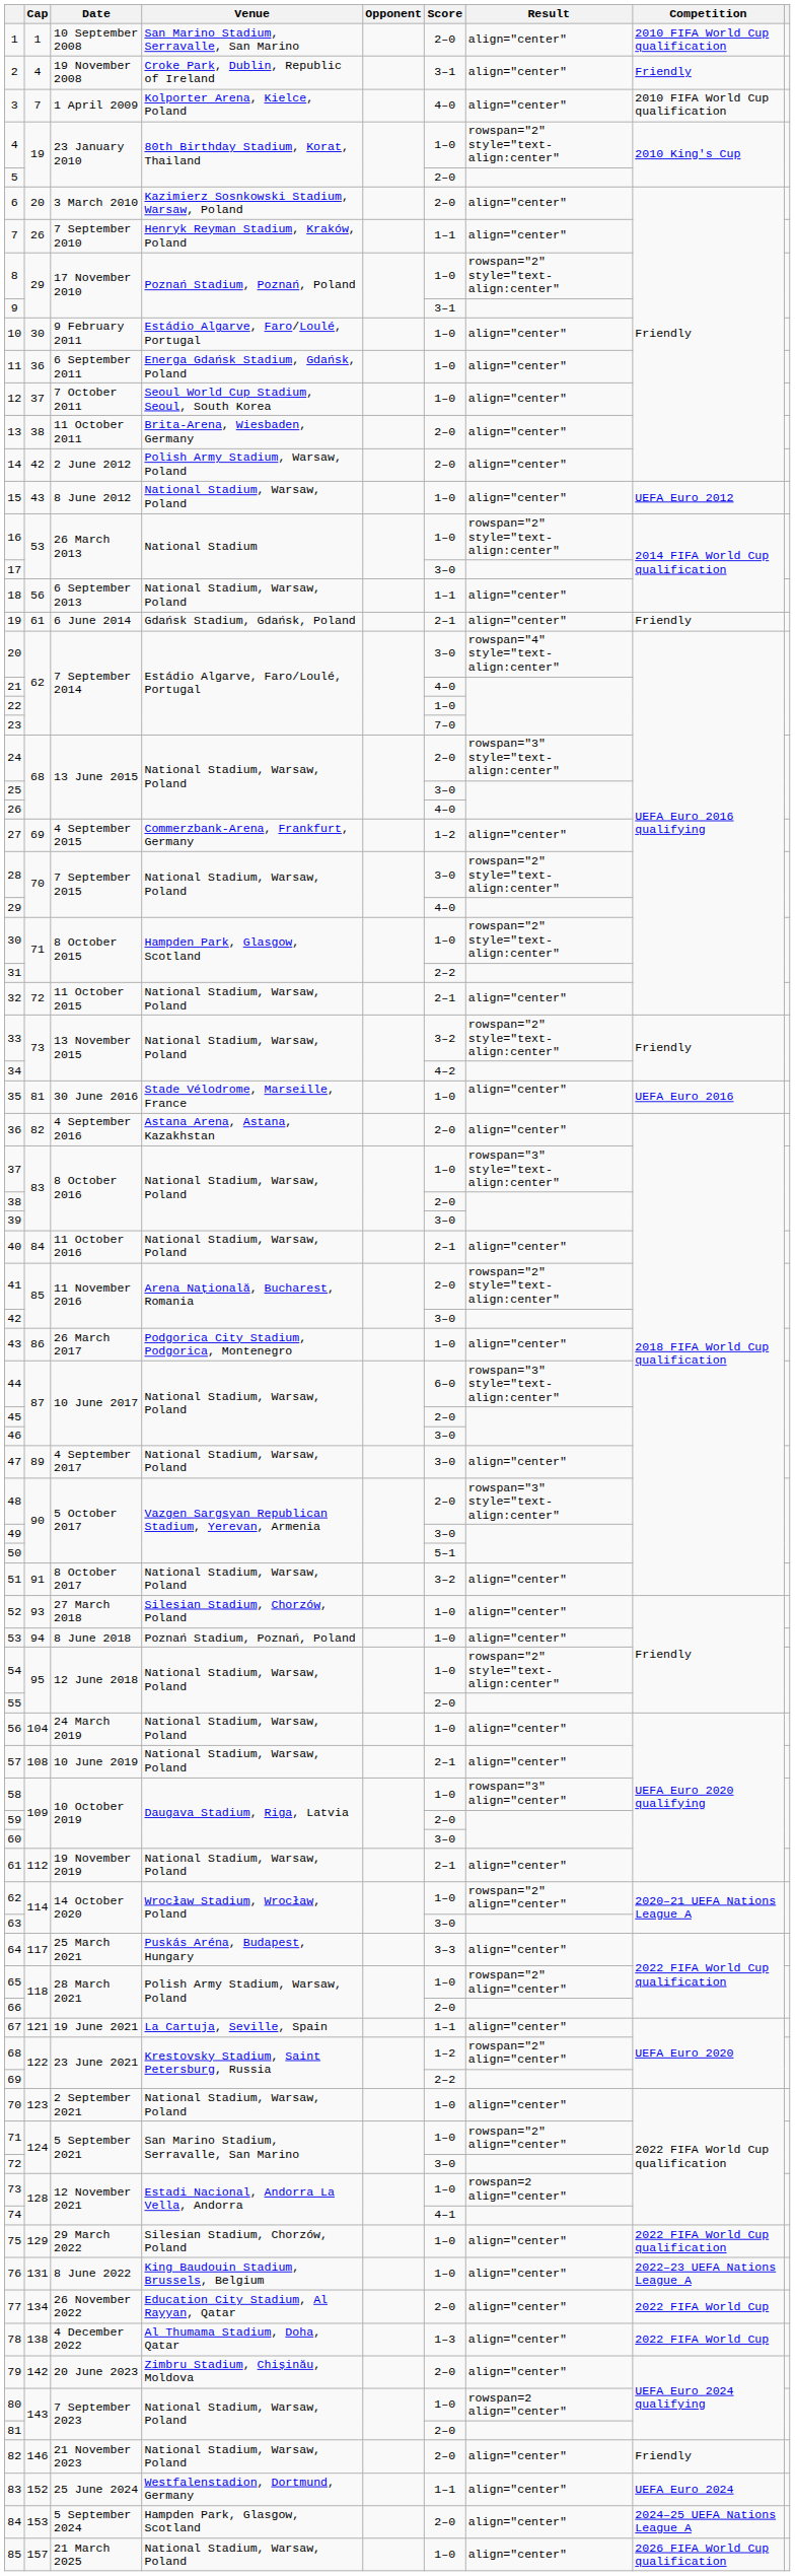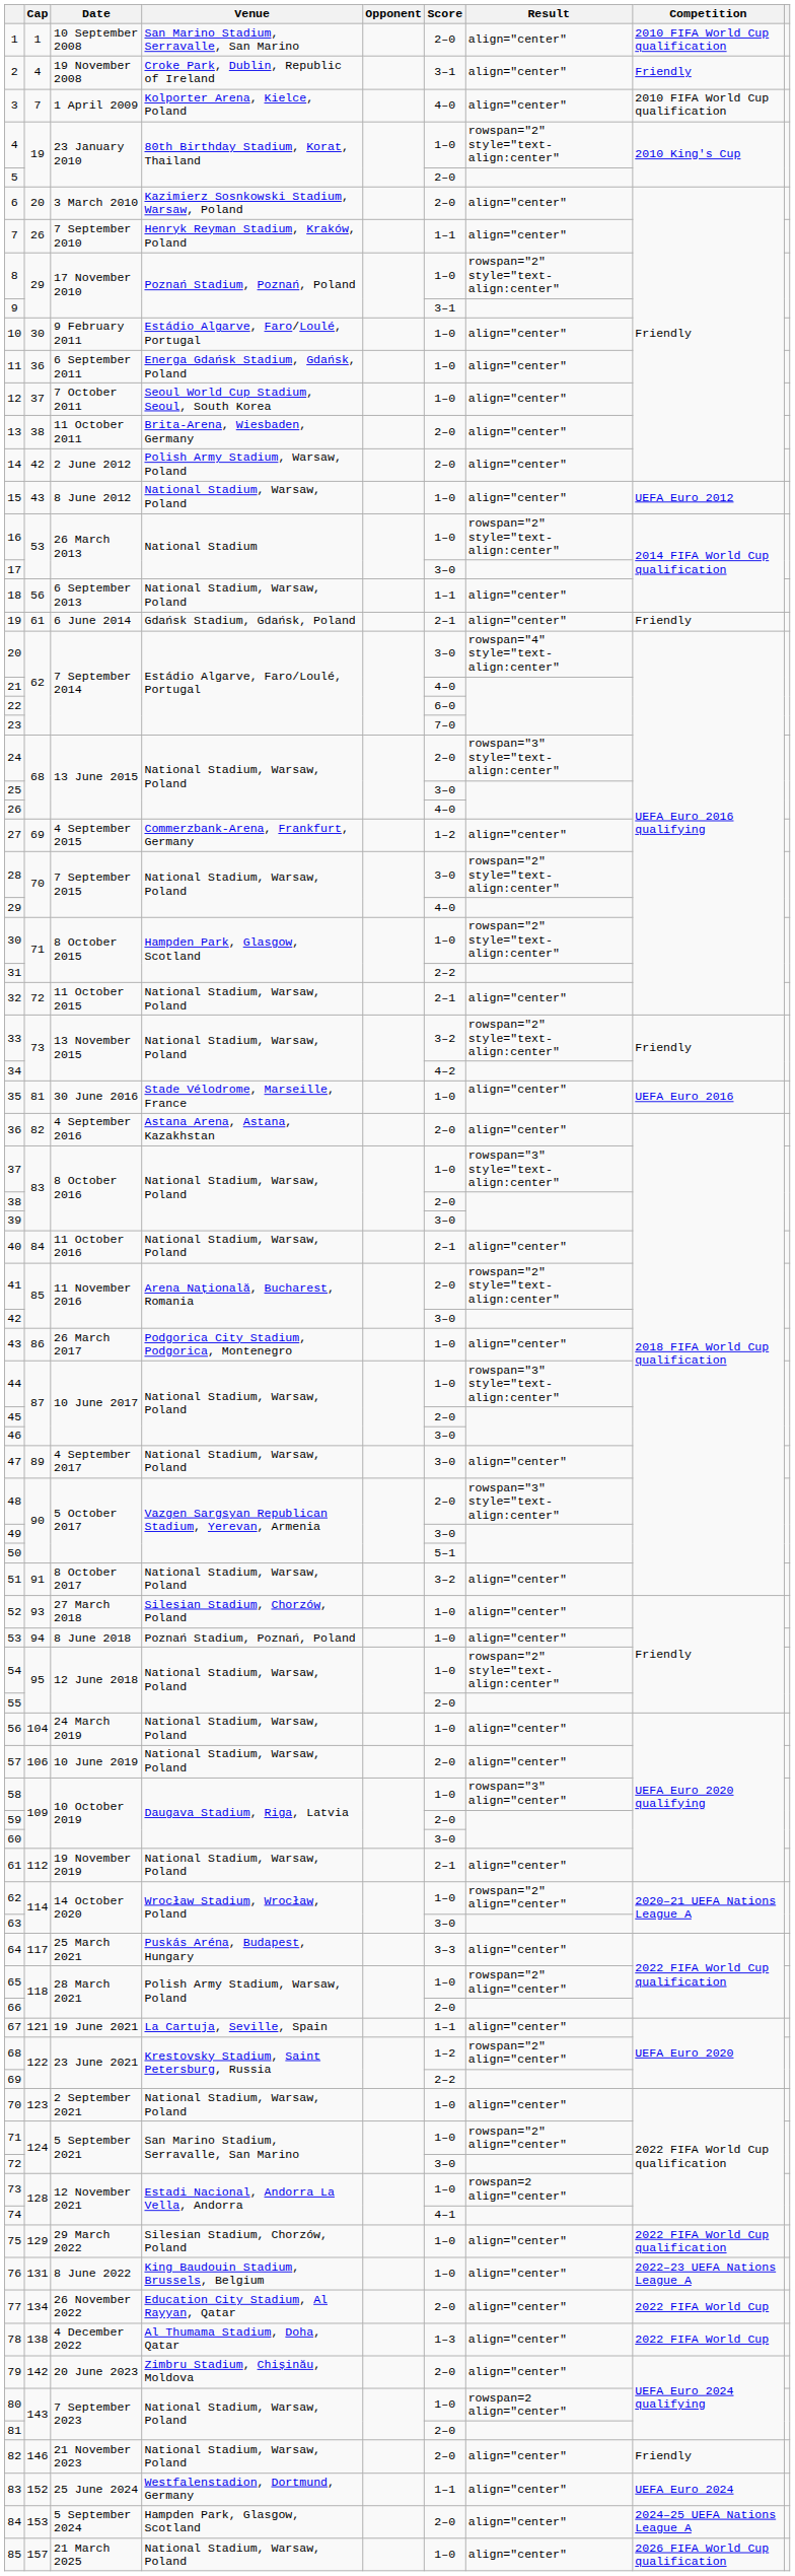22 | Score: 1–0 -> 6–0
44 | Score: 6–0 -> 1–0
57 | Cap: 108 -> 106
57 | Score: 2–1 -> 2–0
